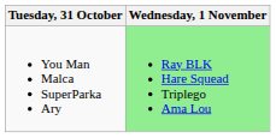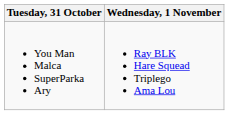You Man Malca SuperParka Ary | Wednesday, 1 November: lightgreen background -> no background
